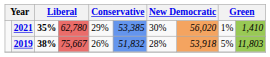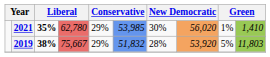2021 | column 6: 53,385 -> 53,985
2019 | column 5: 26% -> 29%
2019 | column 8: 53,918 -> 53,920
